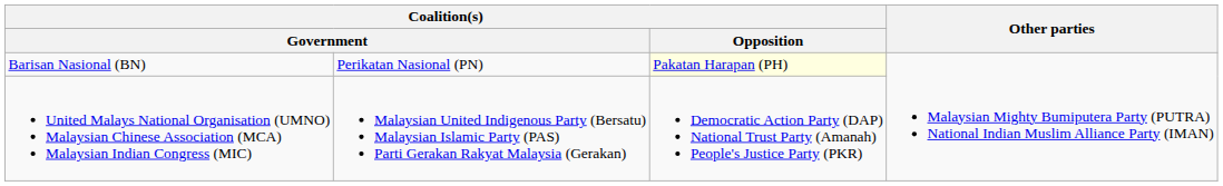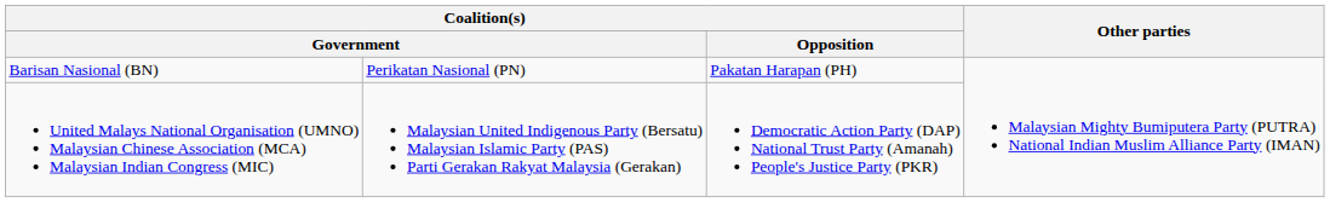Barisan Nasional (BN) | Coalition(s) / Opposition: lightyellow background -> no background
